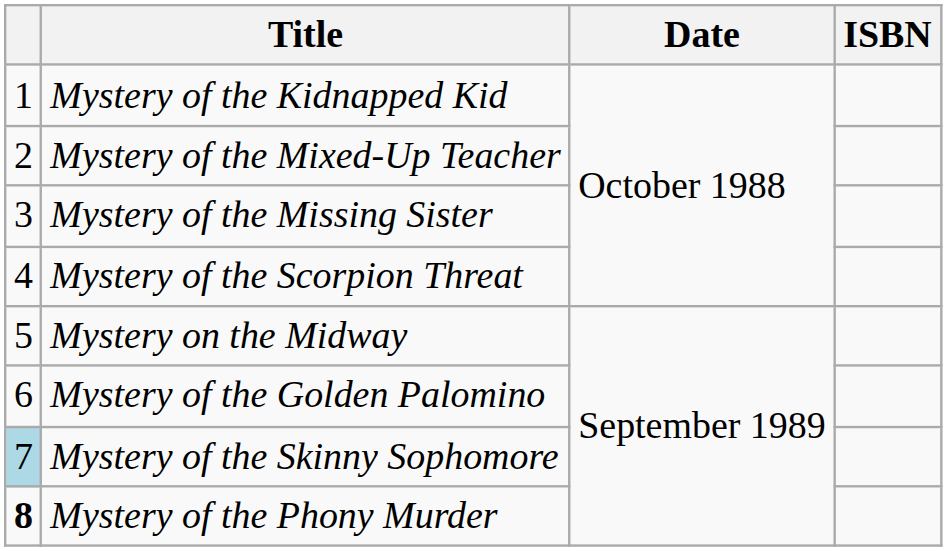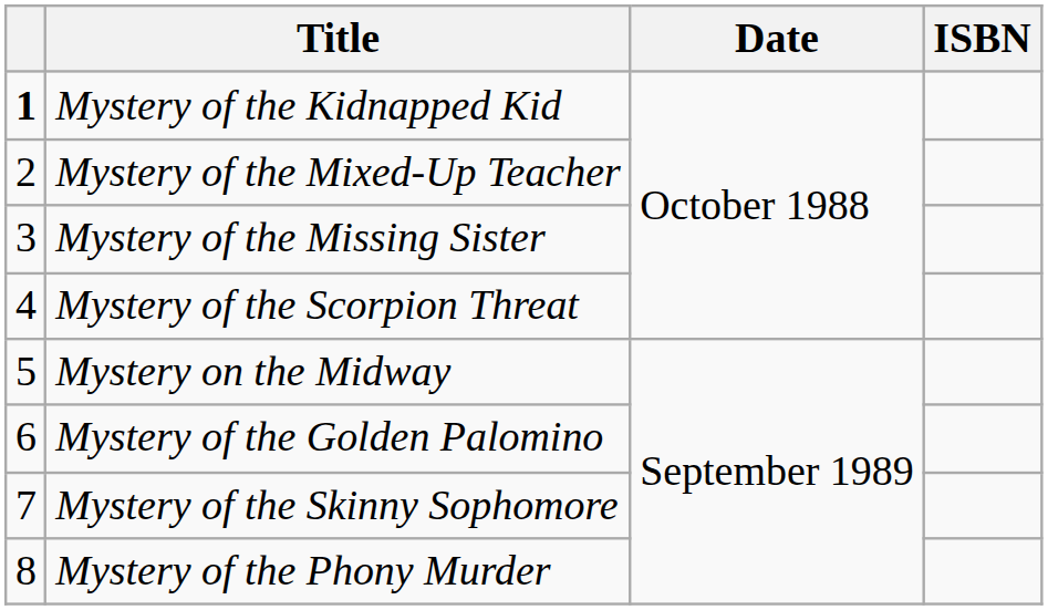Mystery of the Kidnapped Kid | column 1: normal -> bold
Mystery of the Skinny Sophomore | column 1: lightblue background -> no background
Mystery of the Phony Murder | column 1: bold -> normal
